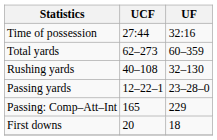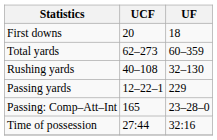rows swapped: First downs <-> Time of possession
Passing yards | UF: 23–28–0 -> 229
Passing: Comp–Att–Int | UF: 229 -> 23–28–0
